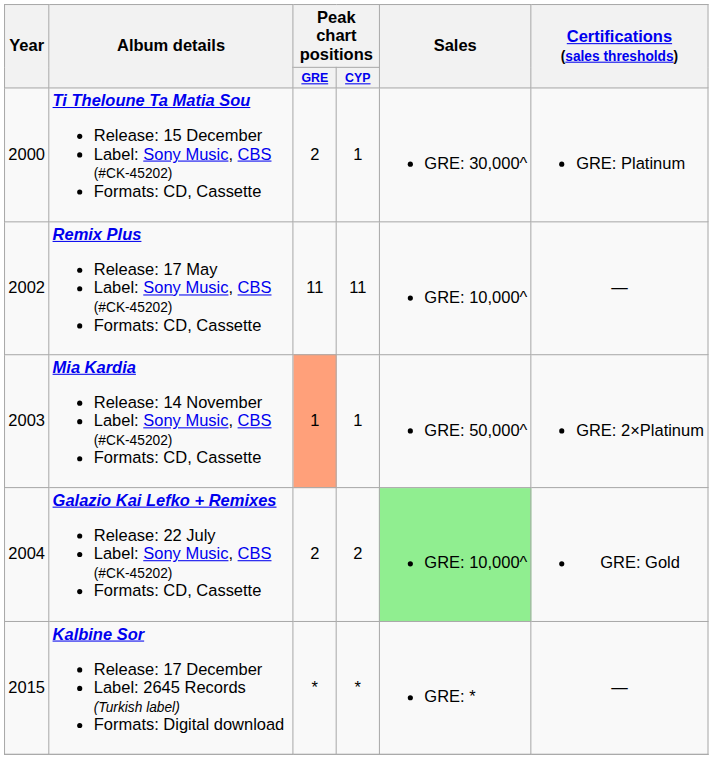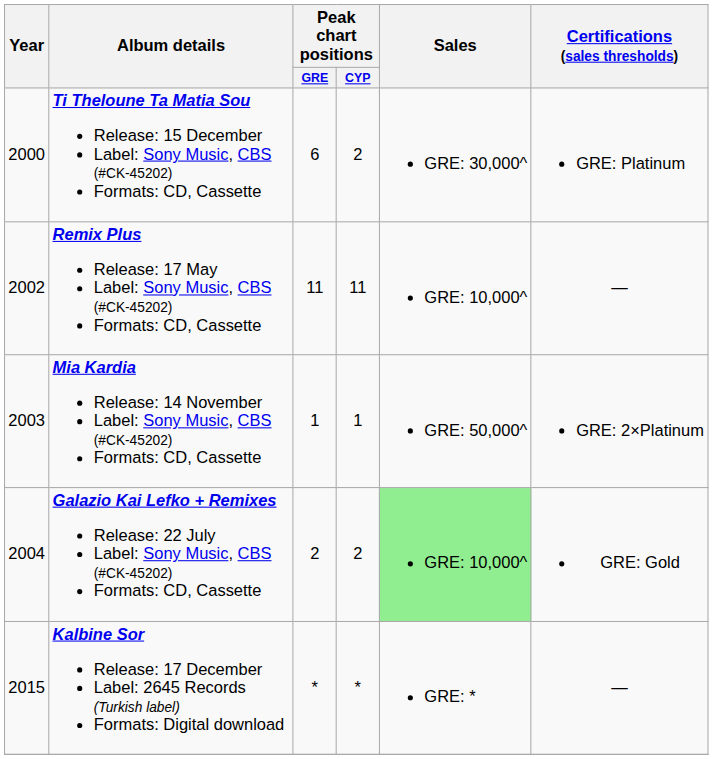row 3 | Peak chart positions / GRE: 2 -> 6
row 3 | Peak chart positions / CYP: 1 -> 2
row 5 | Peak chart positions / GRE: lightsalmon background -> no background
